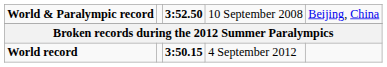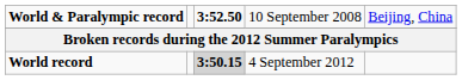World record | column 3: no background -> lightgrey background
